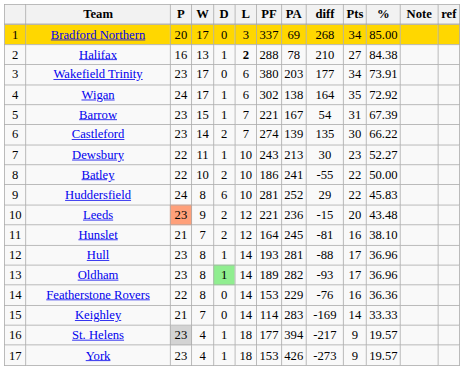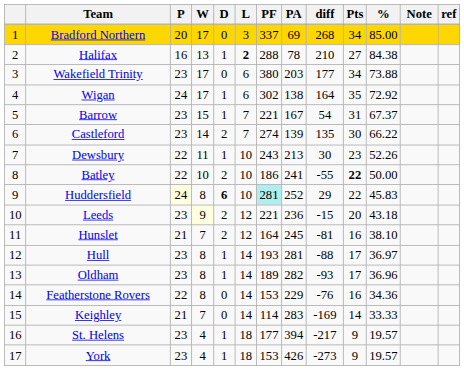Wakefield Trinity | %: 73.91 -> 73.88
Barrow | %: 67.39 -> 67.37
Dewsbury | %: 52.27 -> 52.26
Batley | Pts: normal -> bold
Huddersfield | P: no background -> lightyellow background
Huddersfield | D: normal -> bold
Huddersfield | PF: no background -> paleturquoise background
Leeds | P: lightsalmon background -> no background
Leeds | W: no background -> lightyellow background
Leeds | %: 43.48 -> 43.18
Hull | %: 36.96 -> 36.97
Oldham | D: lightgreen background -> no background
Featherstone Rovers | %: 36.36 -> 34.36
St. Helens | P: lightgrey background -> no background
